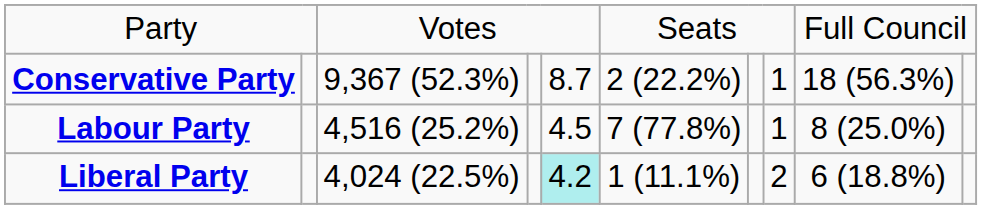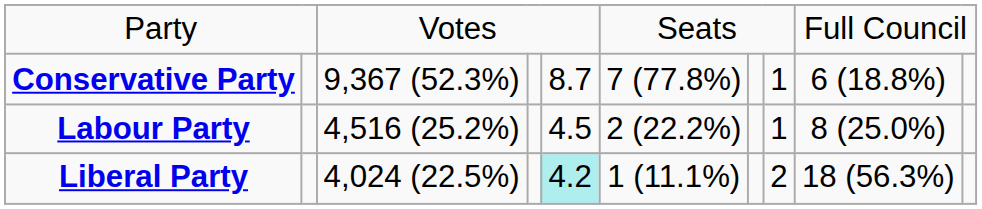Conservative Party | column 6: 2 (22.2%) -> 7 (77.8%)
Conservative Party | column 9: 18 (56.3%) -> 6 (18.8%)
Labour Party | column 6: 7 (77.8%) -> 2 (22.2%)
Liberal Party | column 9: 6 (18.8%) -> 18 (56.3%)
